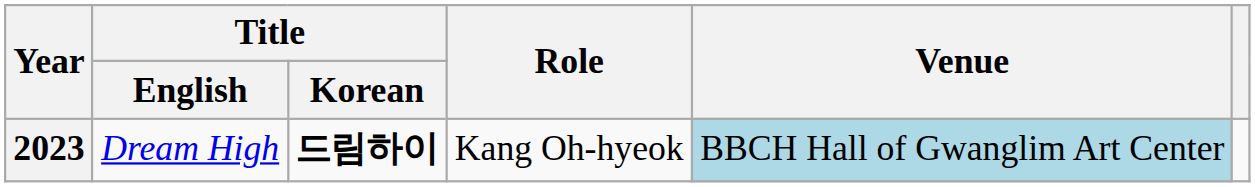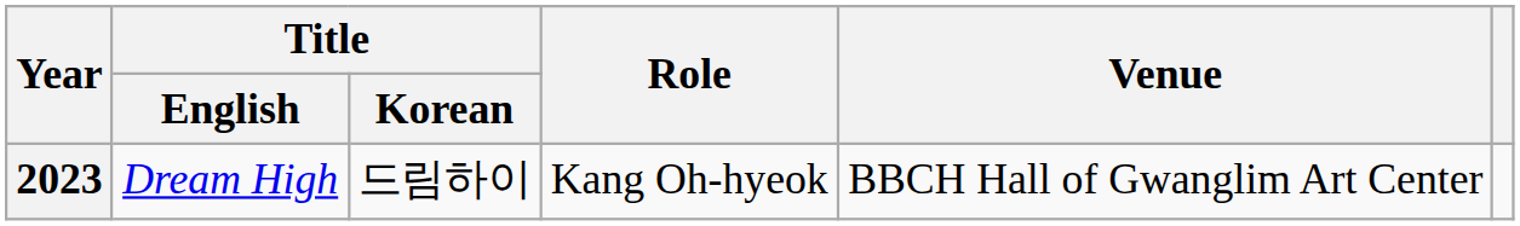2023 | Title / Korean: bold -> normal
2023 | Venue: lightblue background -> no background
